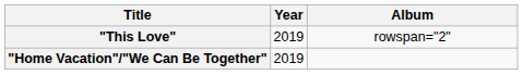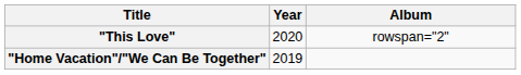"This Love" | Year: 2019 -> 2020
